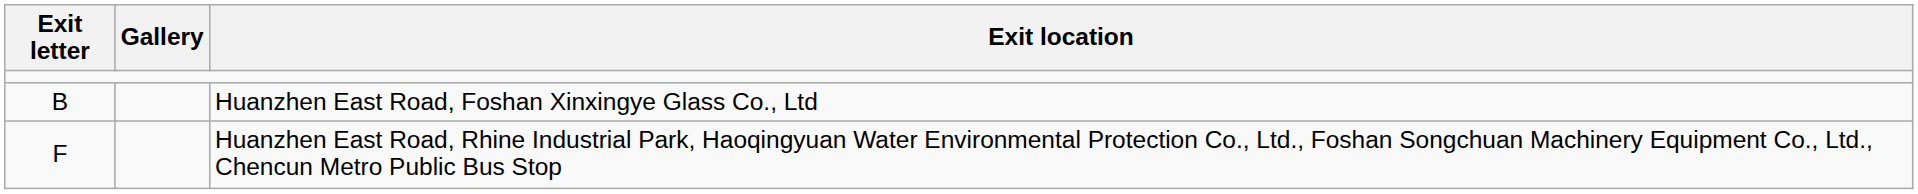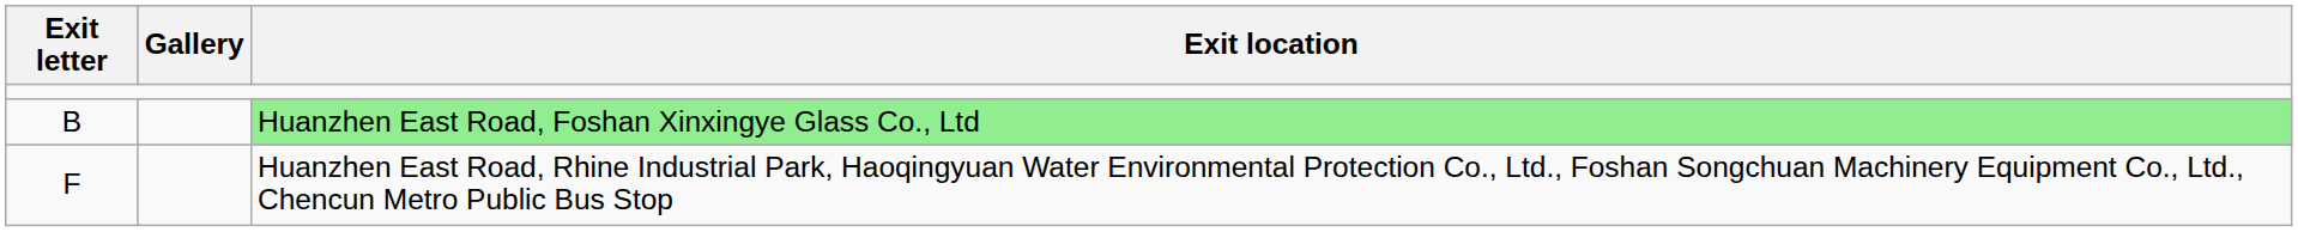Huanzhen East Road, Foshan Xinxingye Glass Co., Ltd | Exit location: no background -> lightgreen background
